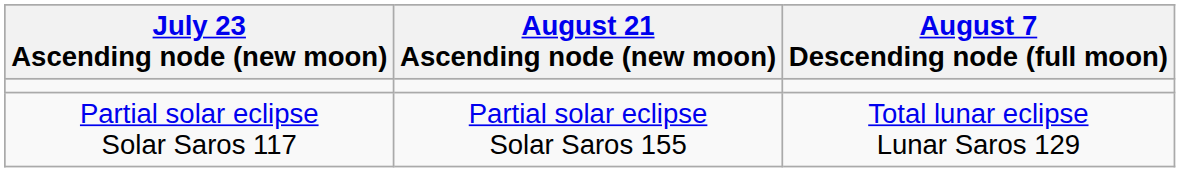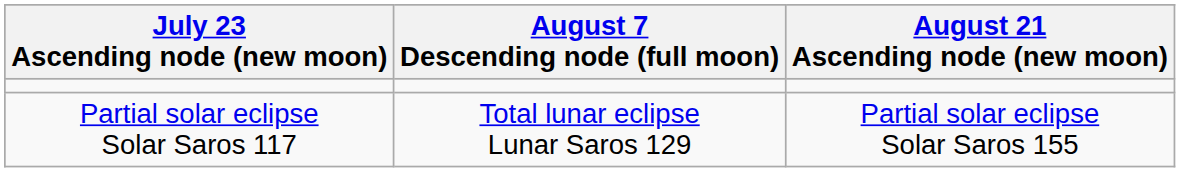columns swapped: August 7 Descending node (full moon) <-> August 21 Ascending node (new moon)
